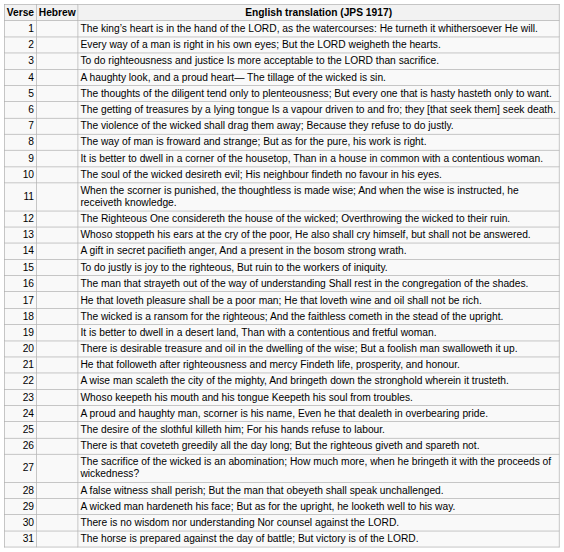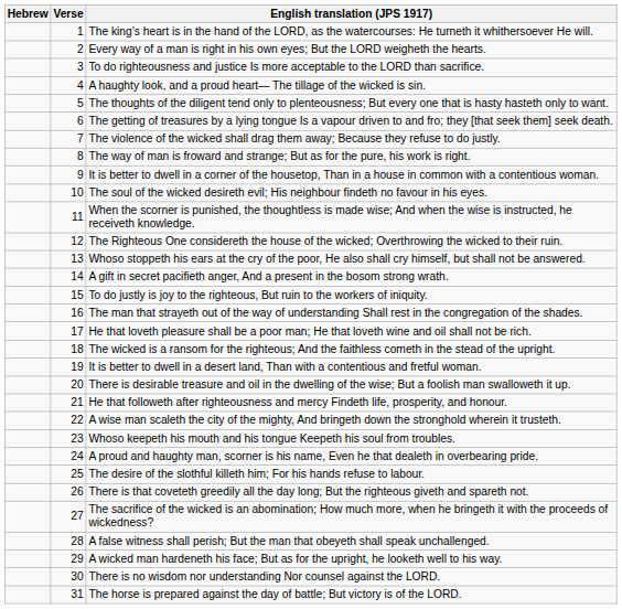columns swapped: Verse <-> Hebrew
